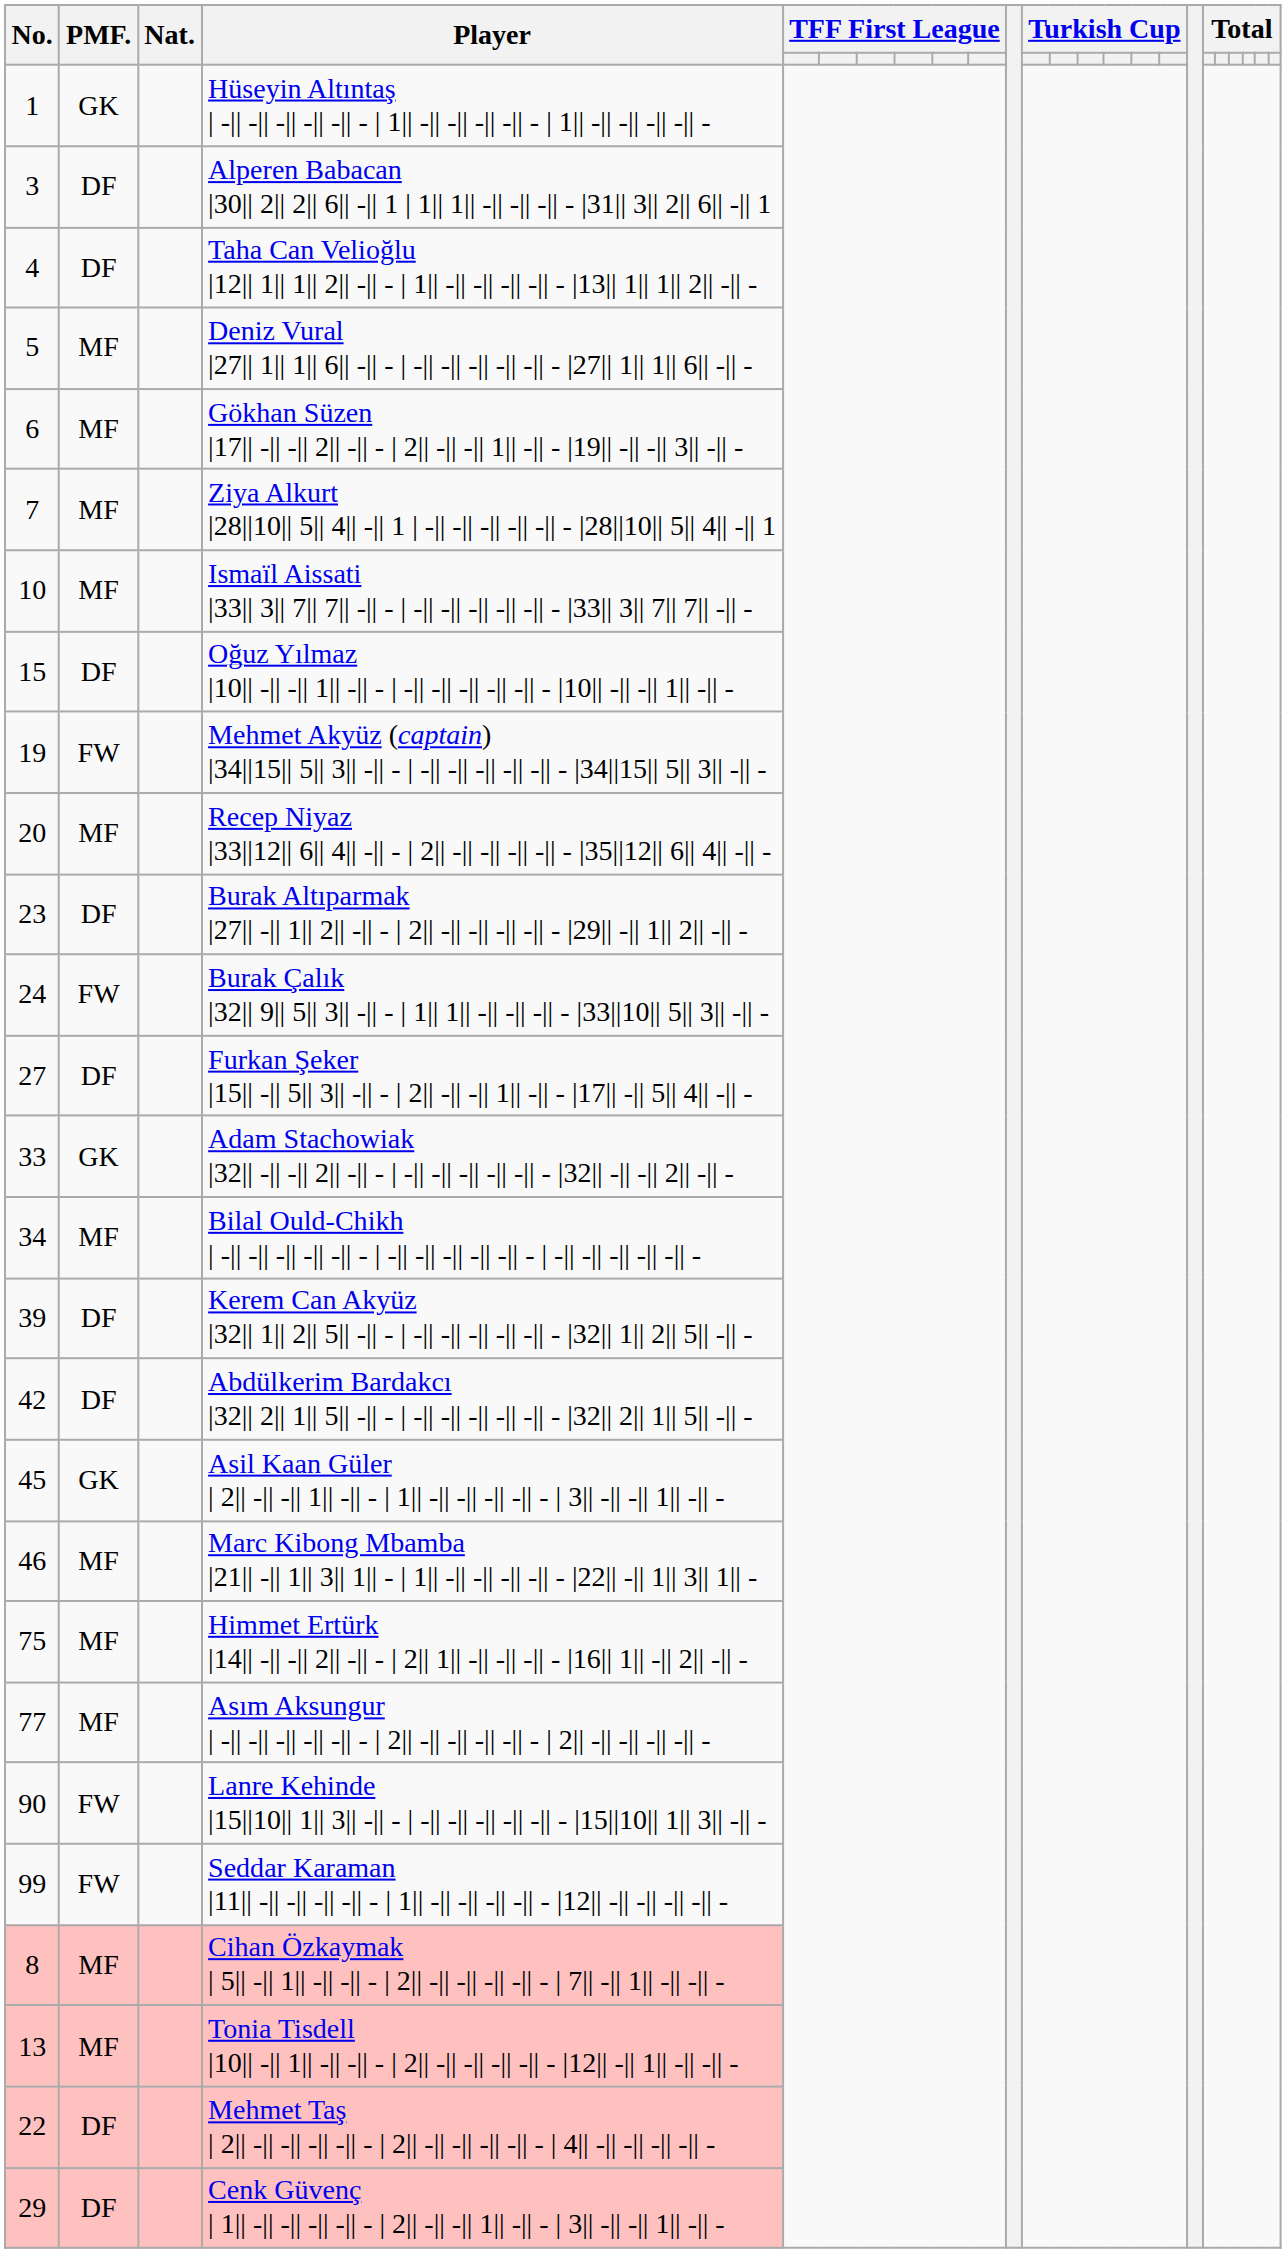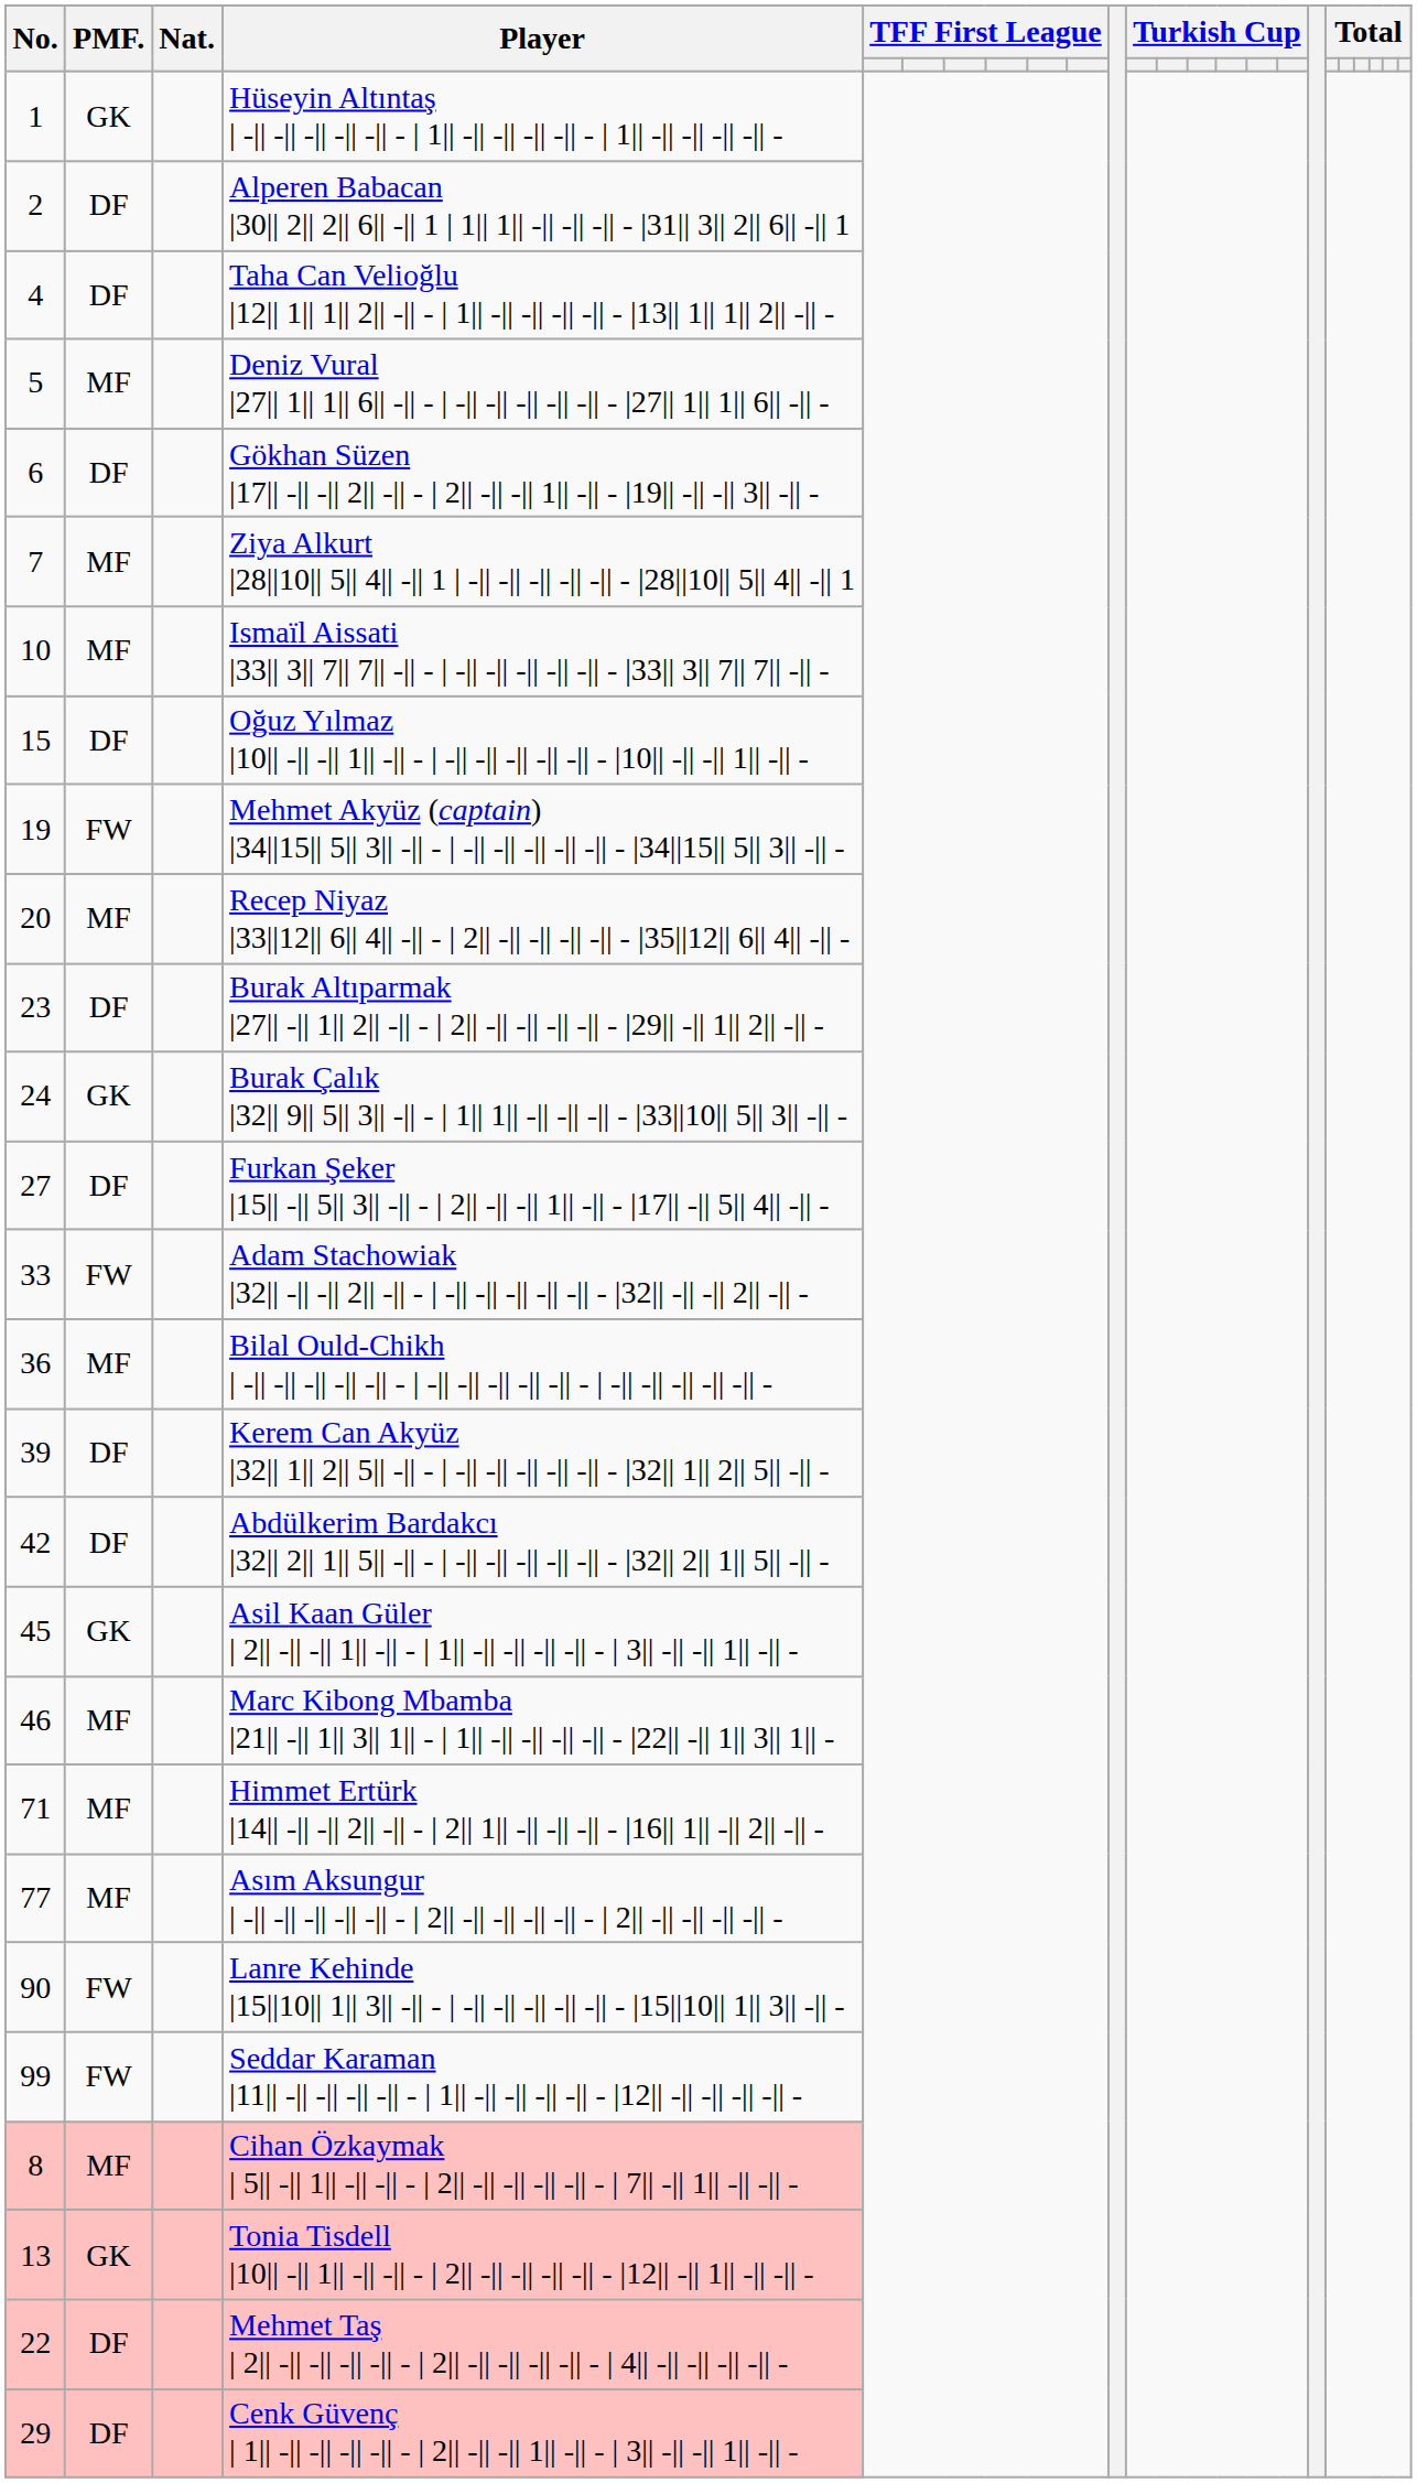row 4 | No.: 3 -> 2
row 7 | PMF.: MF -> DF
row 14 | PMF.: FW -> GK
row 16 | PMF.: GK -> FW
row 17 | No.: 34 -> 36
row 22 | No.: 75 -> 71
row 27 | PMF.: MF -> GK
